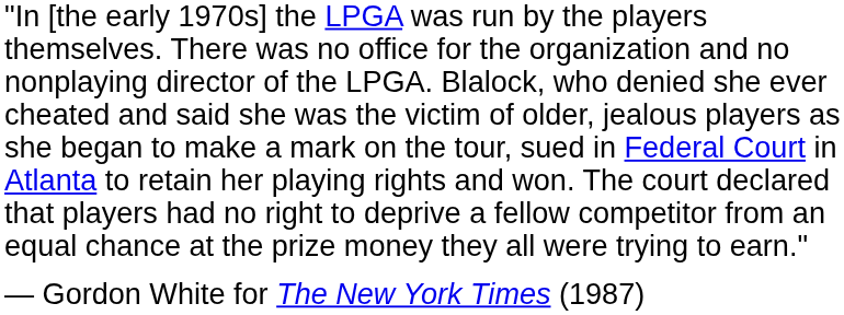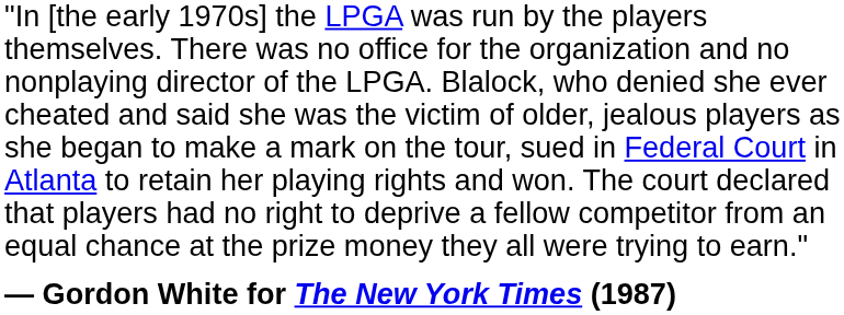row 2 | column 1: normal -> bold
